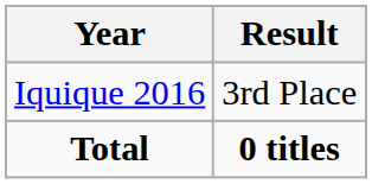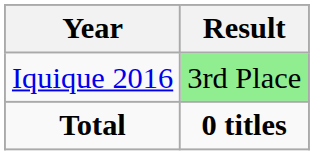Iquique 2016 | Result: no background -> lightgreen background
